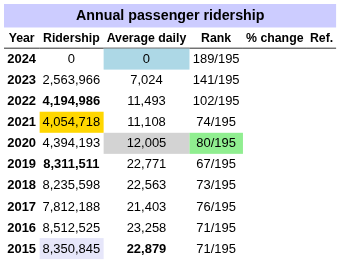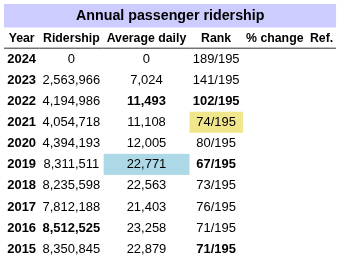2024 | Average daily: lightblue background -> no background
2022 | Ridership: bold -> normal
2022 | Average daily: normal -> bold
2022 | Rank: normal -> bold
2021 | Ridership: gold background -> no background
2021 | Rank: no background -> khaki background
2020 | Average daily: lightgrey background -> no background
2020 | Rank: lightgreen background -> no background
2019 | Ridership: bold -> normal
2019 | Average daily: no background -> lightblue background
2019 | Rank: normal -> bold
2016 | Ridership: normal -> bold
2015 | Ridership: lavender background -> no background
2015 | Average daily: bold -> normal
2015 | Rank: normal -> bold
